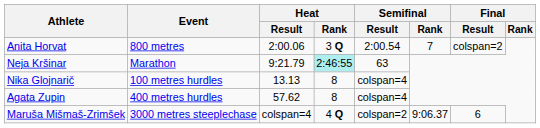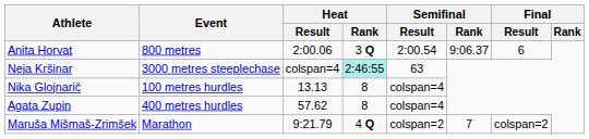Anita Horvat | Semifinal / Rank: 7 -> 9:06.37
Anita Horvat | Final / Result: colspan=2 -> 6
Neja Kršinar | Event: Marathon -> 3000 metres steeplechase
Neja Kršinar | Heat / Result: 9:21.79 -> colspan=4
Maruša Mišmaš-Zrimšek | Event: 3000 metres steeplechase -> Marathon
Maruša Mišmaš-Zrimšek | Heat / Result: colspan=4 -> 9:21.79
Maruša Mišmaš-Zrimšek | Semifinal / Rank: 9:06.37 -> 7
Maruša Mišmaš-Zrimšek | Final / Result: 6 -> colspan=2
